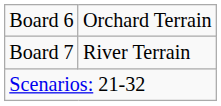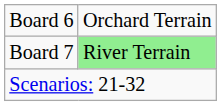Board 7 | column 2: no background -> lightgreen background
